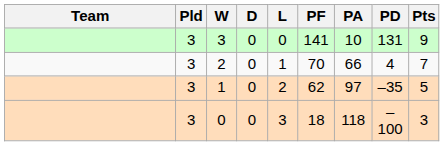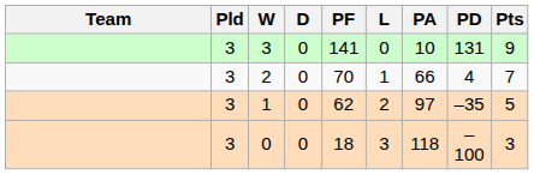columns swapped: L <-> PF
